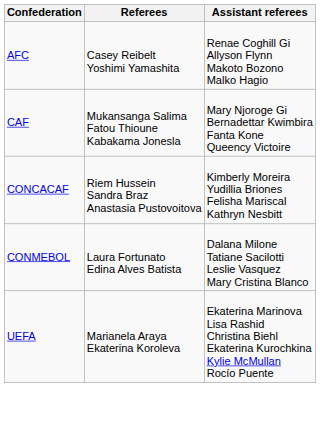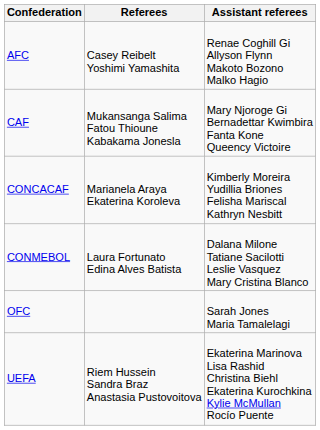CONCACAF | Referees: Riem Hussein Sandra Braz Anastasia Pustovoitova -> Marianela Araya Ekaterina Koroleva
+ row: OFC | Sarah Jones Maria Tamalelagi
UEFA | Referees: Marianela Araya Ekaterina Koroleva -> Riem Hussein Sandra Braz Anastasia Pustovoitova
